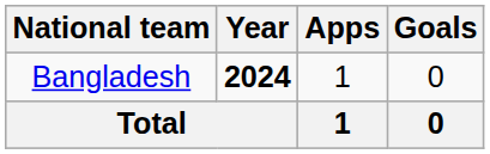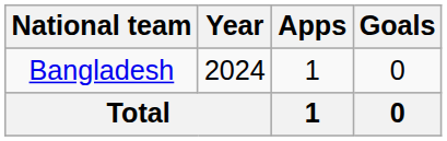Bangladesh | Year: bold -> normal
